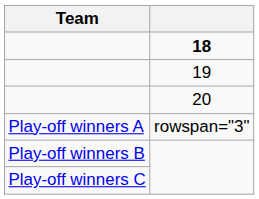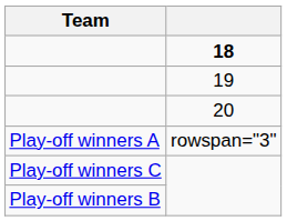row 6 | Team: Play-off winners B -> Play-off winners C
row 7 | Team: Play-off winners C -> Play-off winners B
